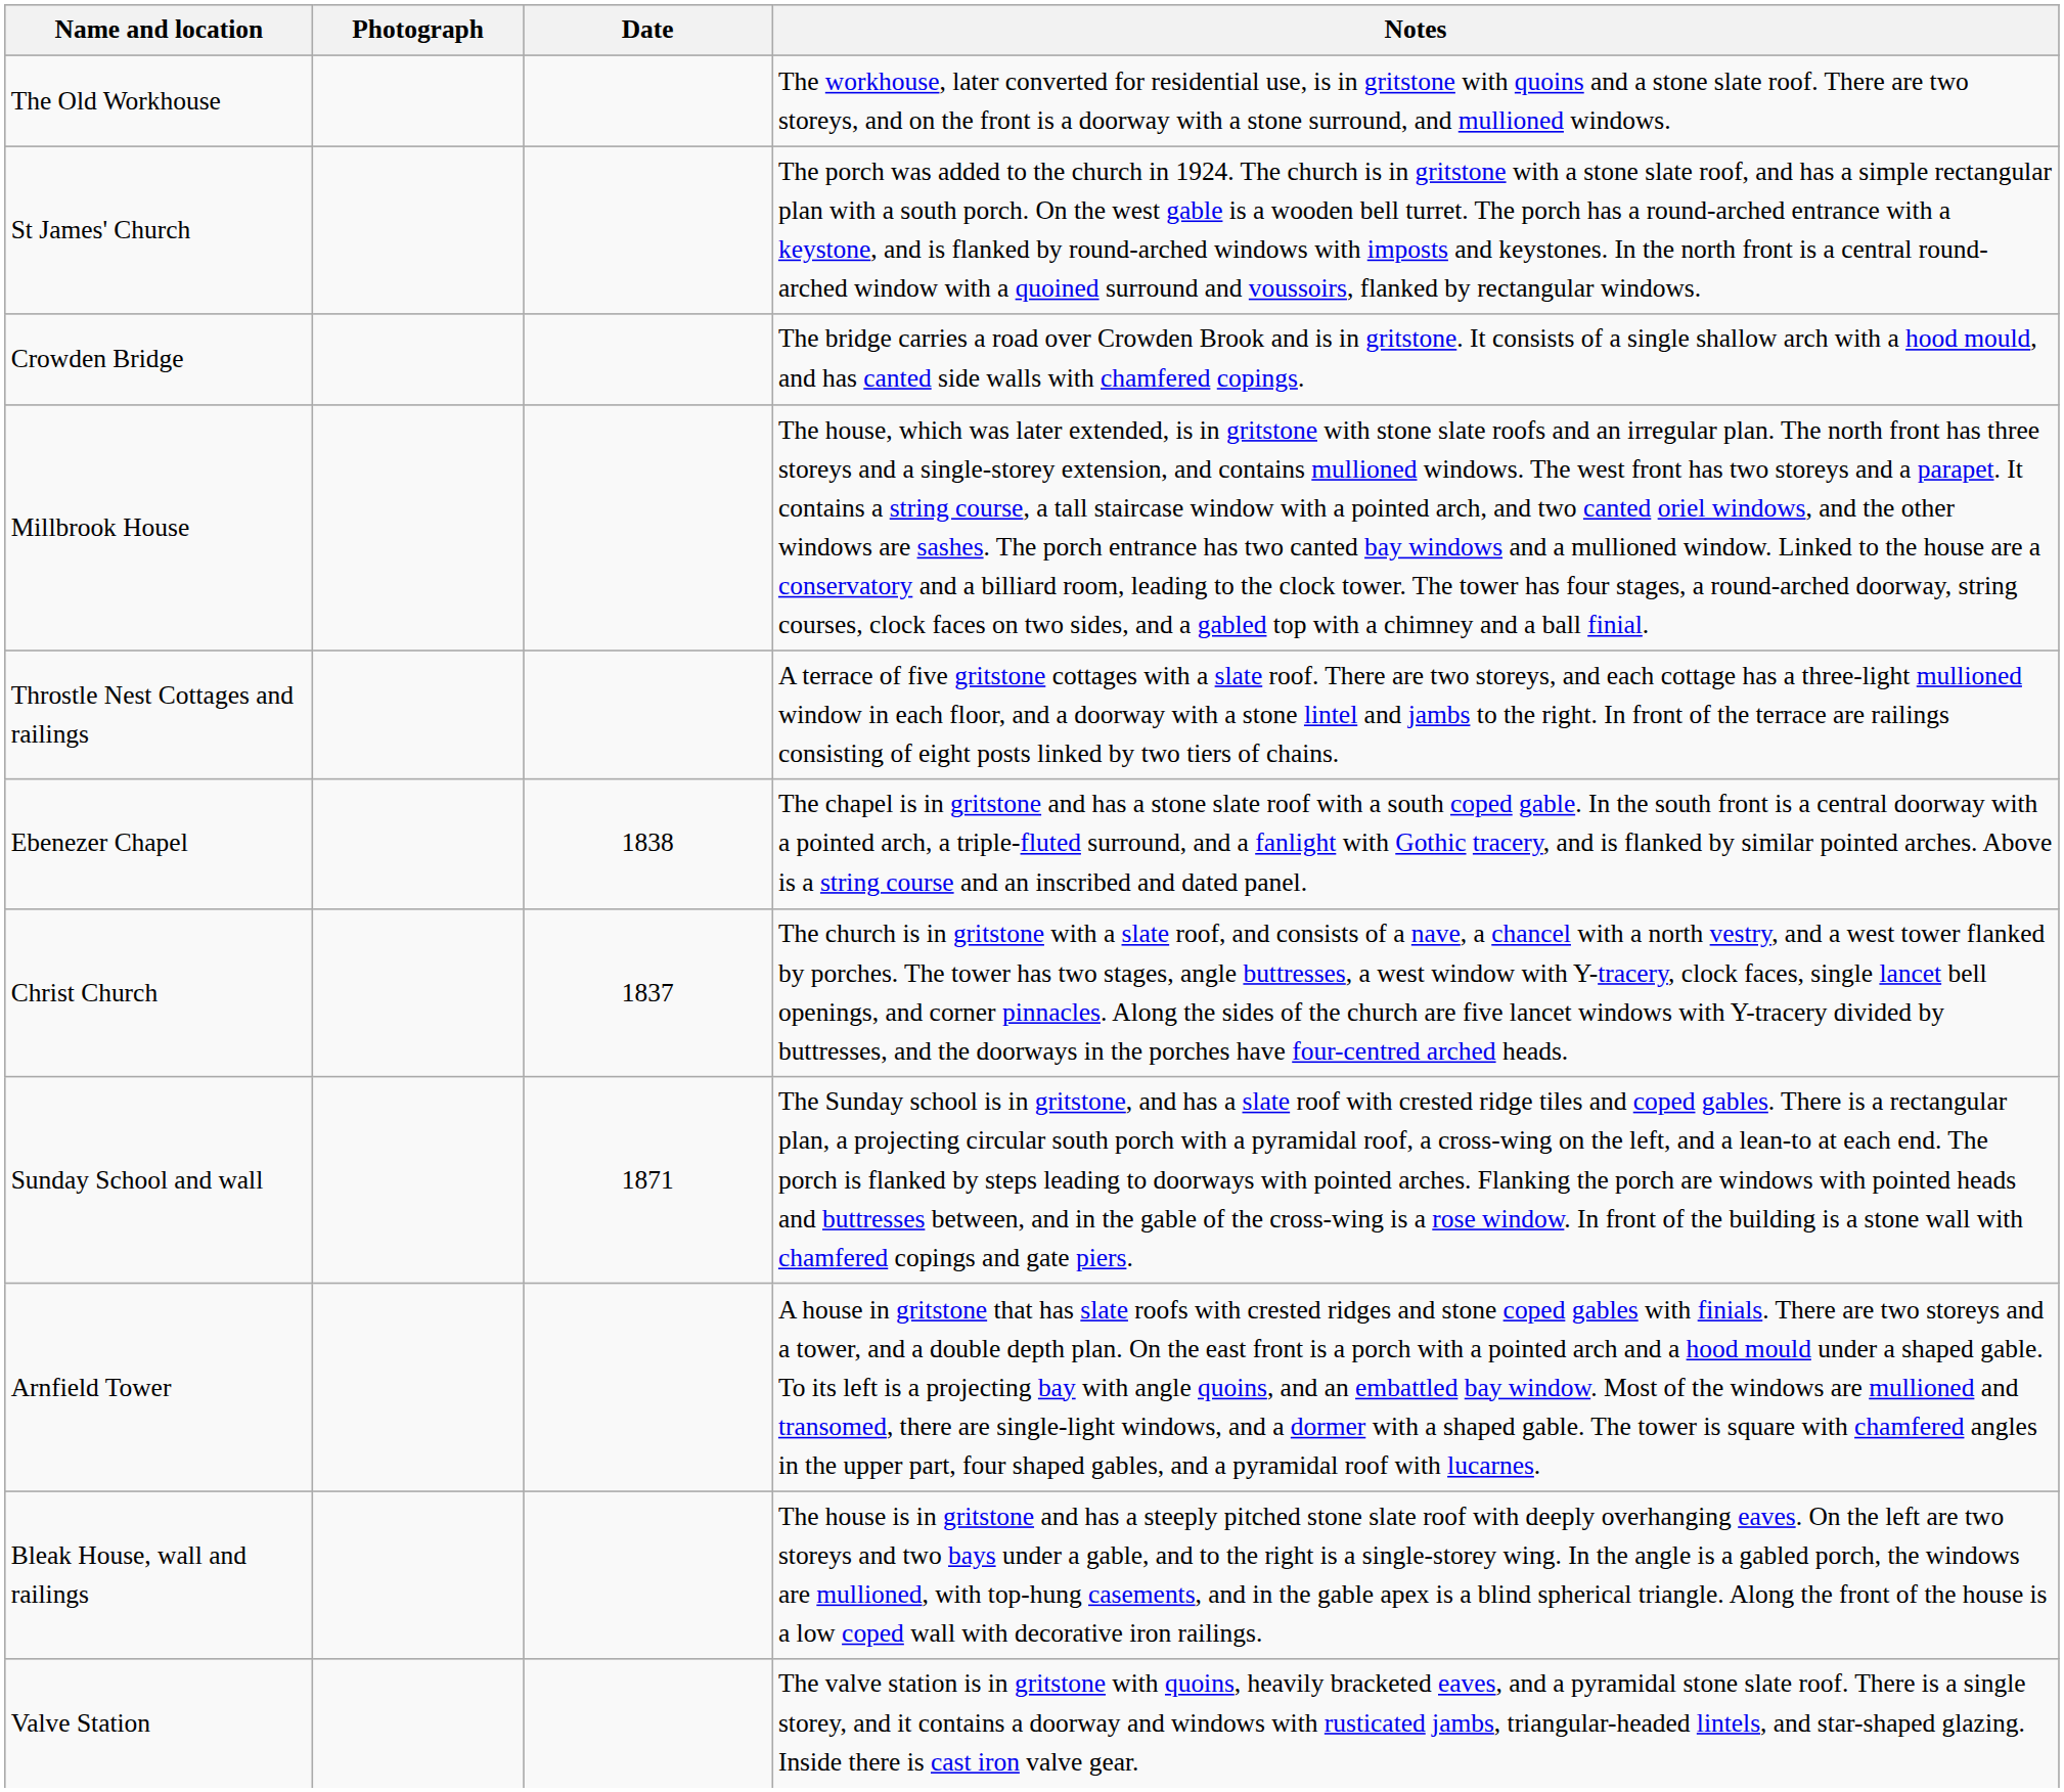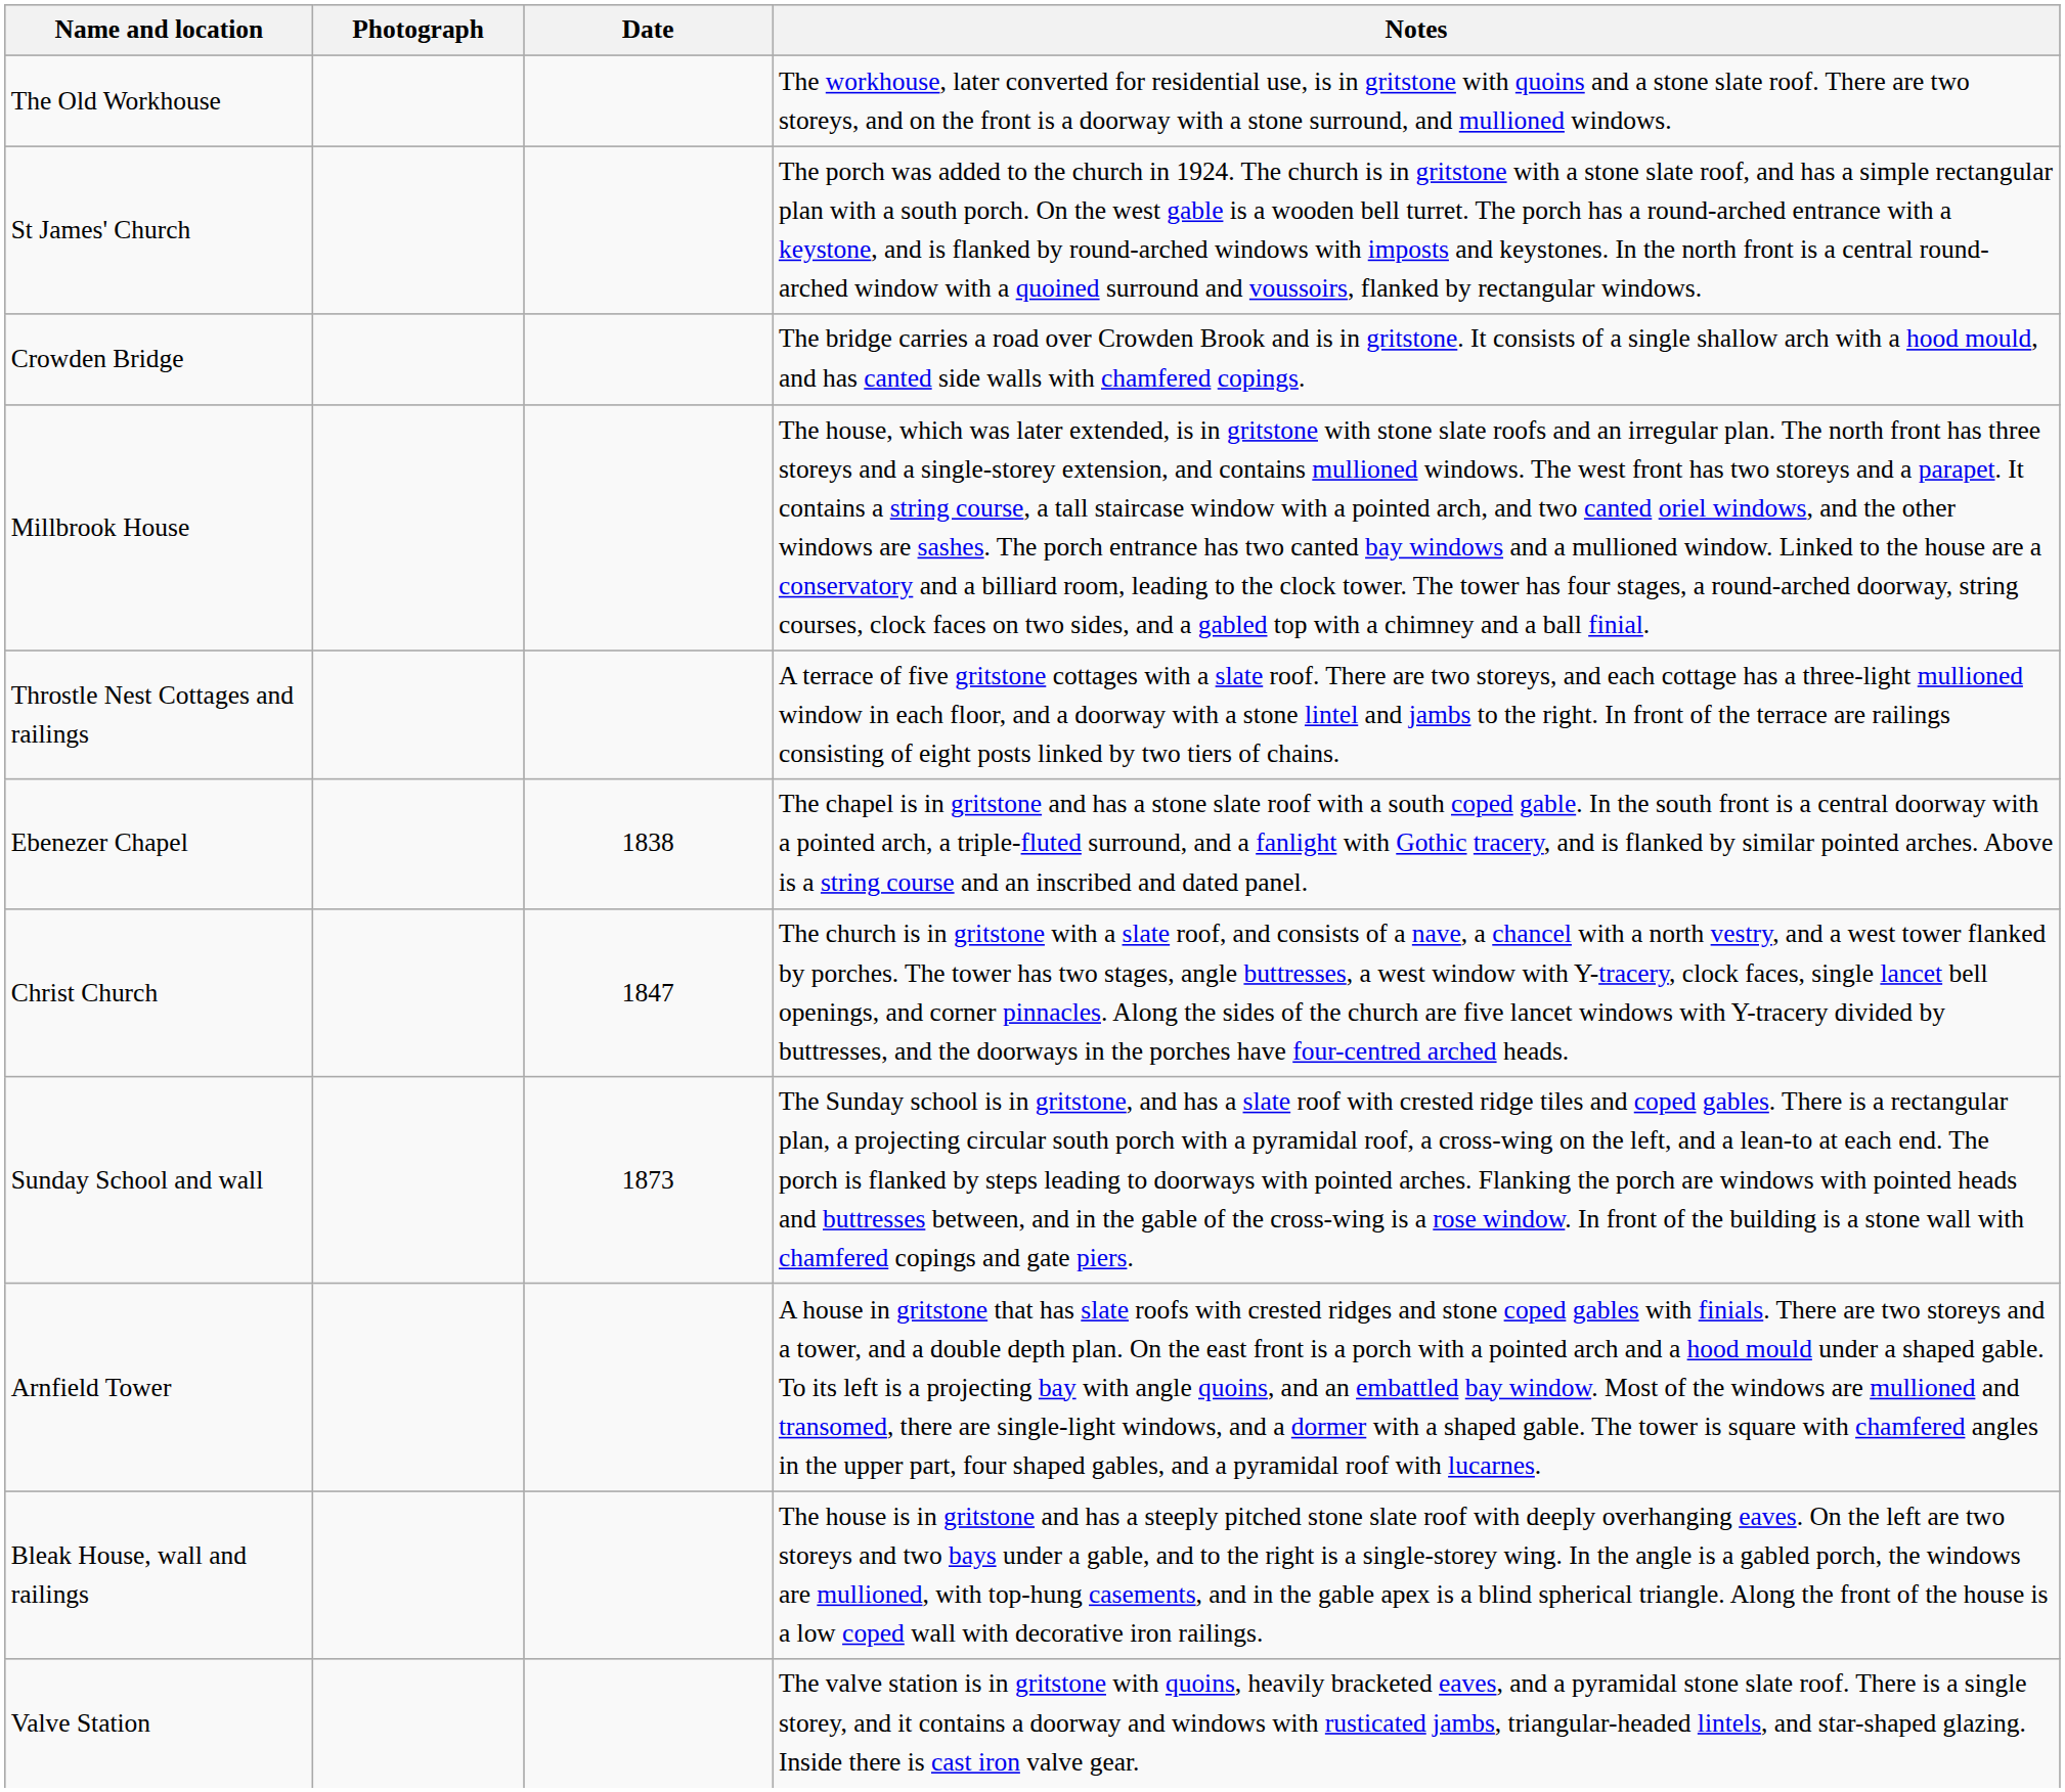Christ Church | Date: 1837 -> 1847
Sunday School and wall | Date: 1871 -> 1873
